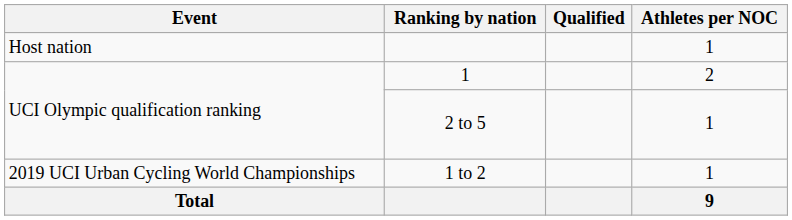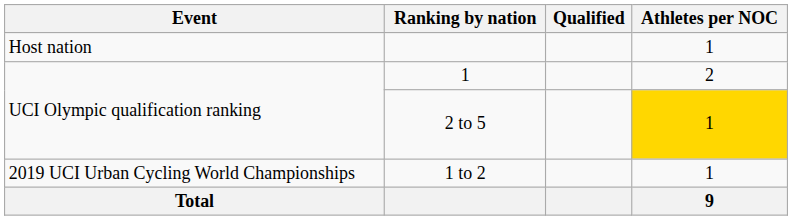2 to 5 | Athletes per NOC: no background -> gold background
